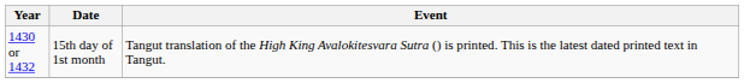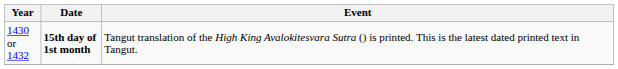1430 or 1432 | Date: normal -> bold
